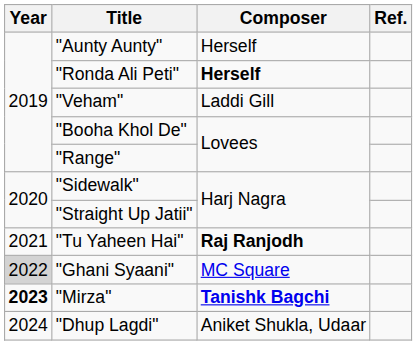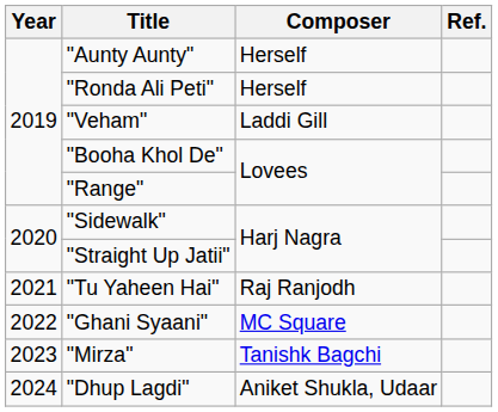"Ronda Ali Peti" | Composer: bold -> normal
"Tu Yaheen Hai" | Composer: bold -> normal
"Ghani Syaani" | Year: lightgrey background -> no background
"Mirza" | Year: bold -> normal
"Mirza" | Composer: bold -> normal
